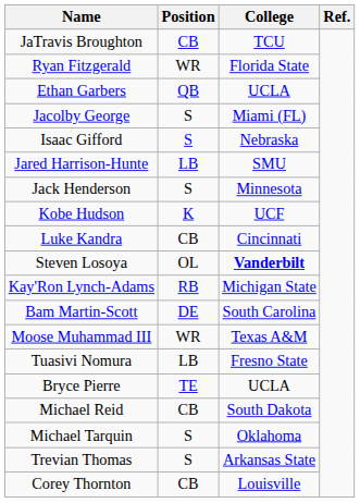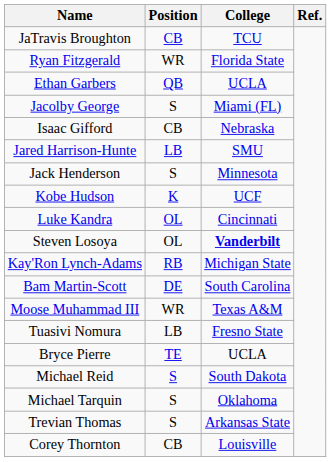Isaac Gifford | Position: S -> CB
Luke Kandra | Position: CB -> OL
Michael Reid | Position: CB -> S
